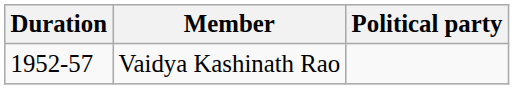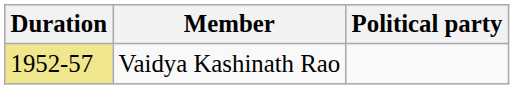Vaidya Kashinath Rao | Duration: no background -> khaki background
